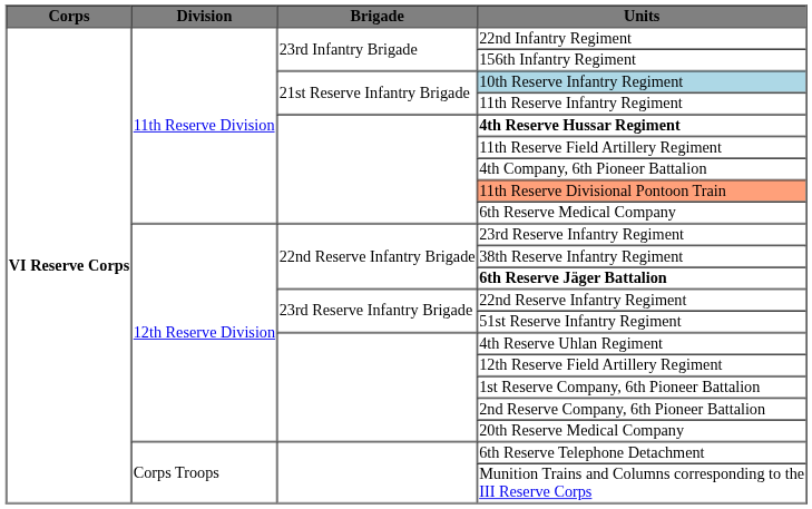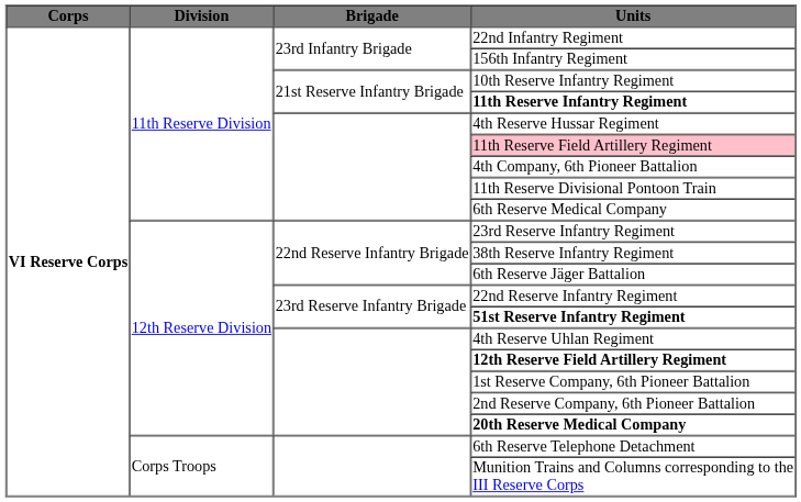10th Reserve Infantry Regiment | Units: lightblue background -> no background
11th Reserve Infantry Regiment | Units: normal -> bold
4th Reserve Hussar Regiment | Units: bold -> normal
11th Reserve Field Artillery Regiment | Units: no background -> pink background
11th Reserve Divisional Pontoon Train | Units: lightsalmon background -> no background
6th Reserve Jäger Battalion | Units: bold -> normal
51st Reserve Infantry Regiment | Units: normal -> bold
12th Reserve Field Artillery Regiment | Units: normal -> bold
20th Reserve Medical Company | Units: normal -> bold
